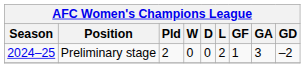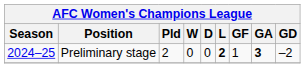Preliminary stage | L: normal -> bold
Preliminary stage | GA: normal -> bold
